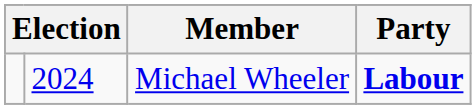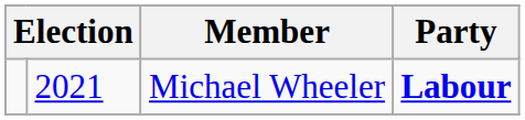Michael Wheeler | column 2: 2024 -> 2021
